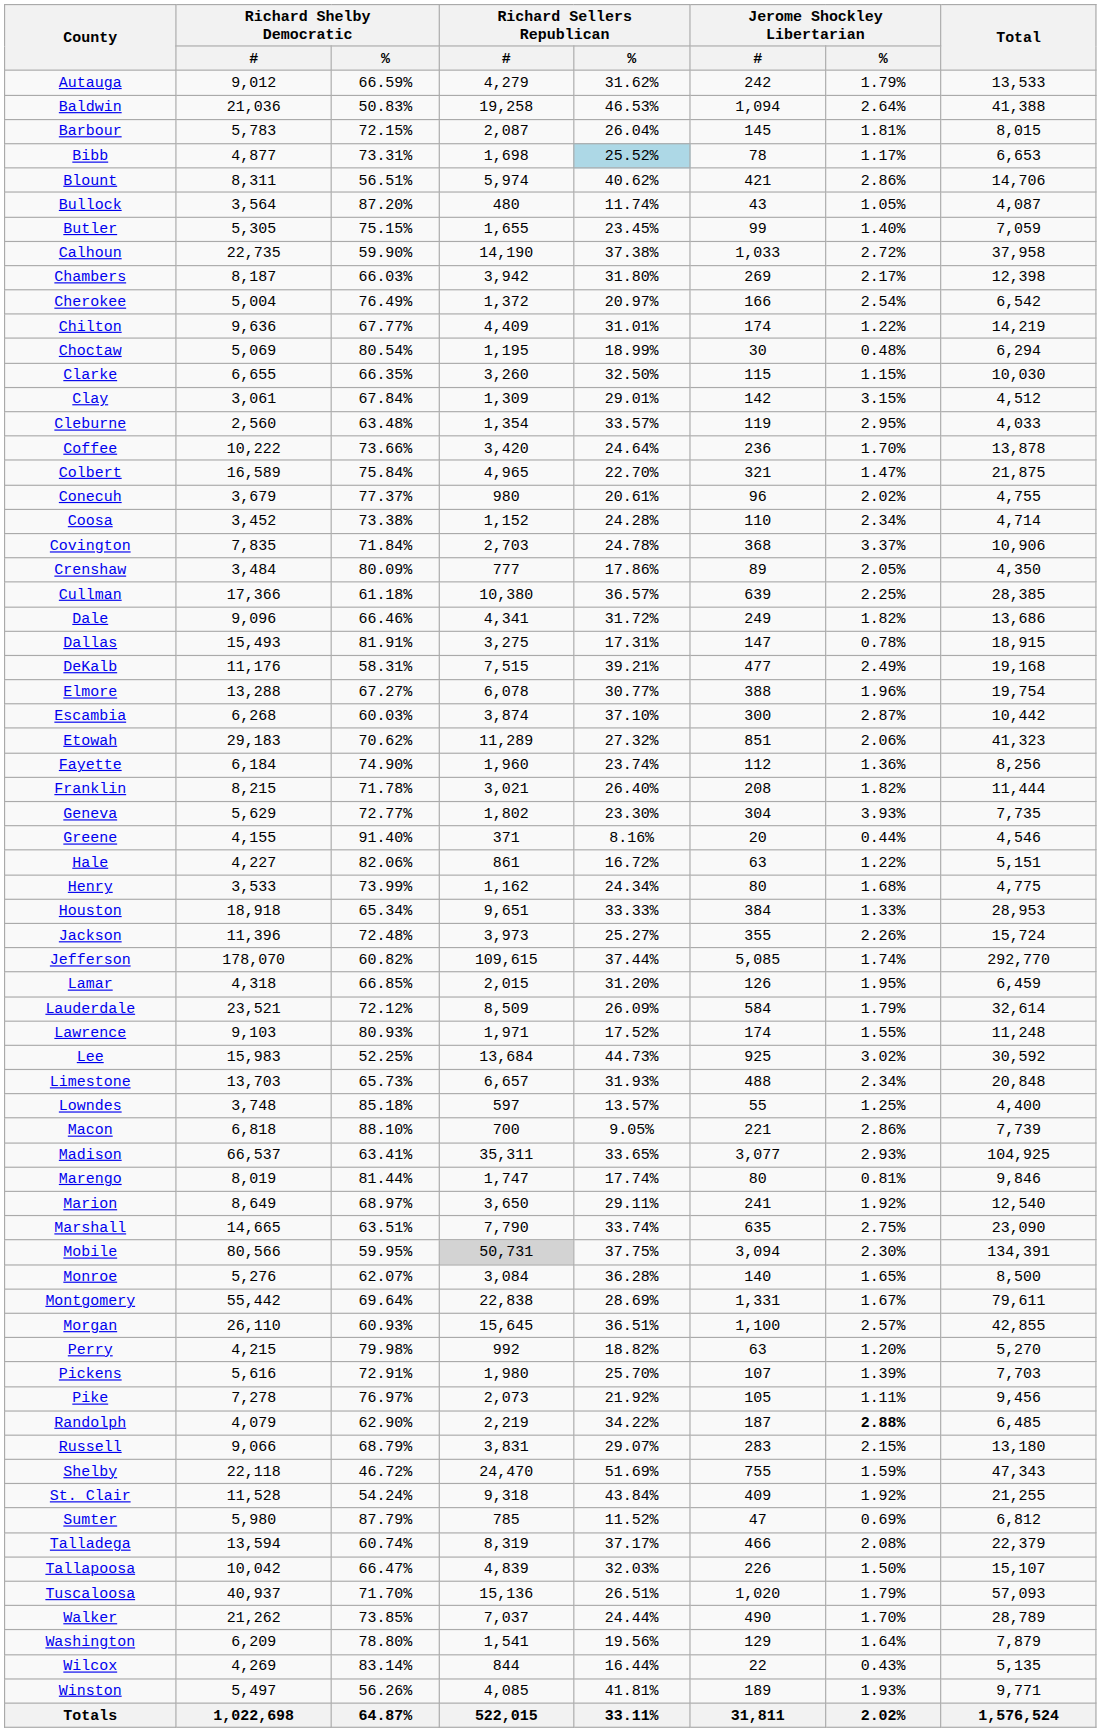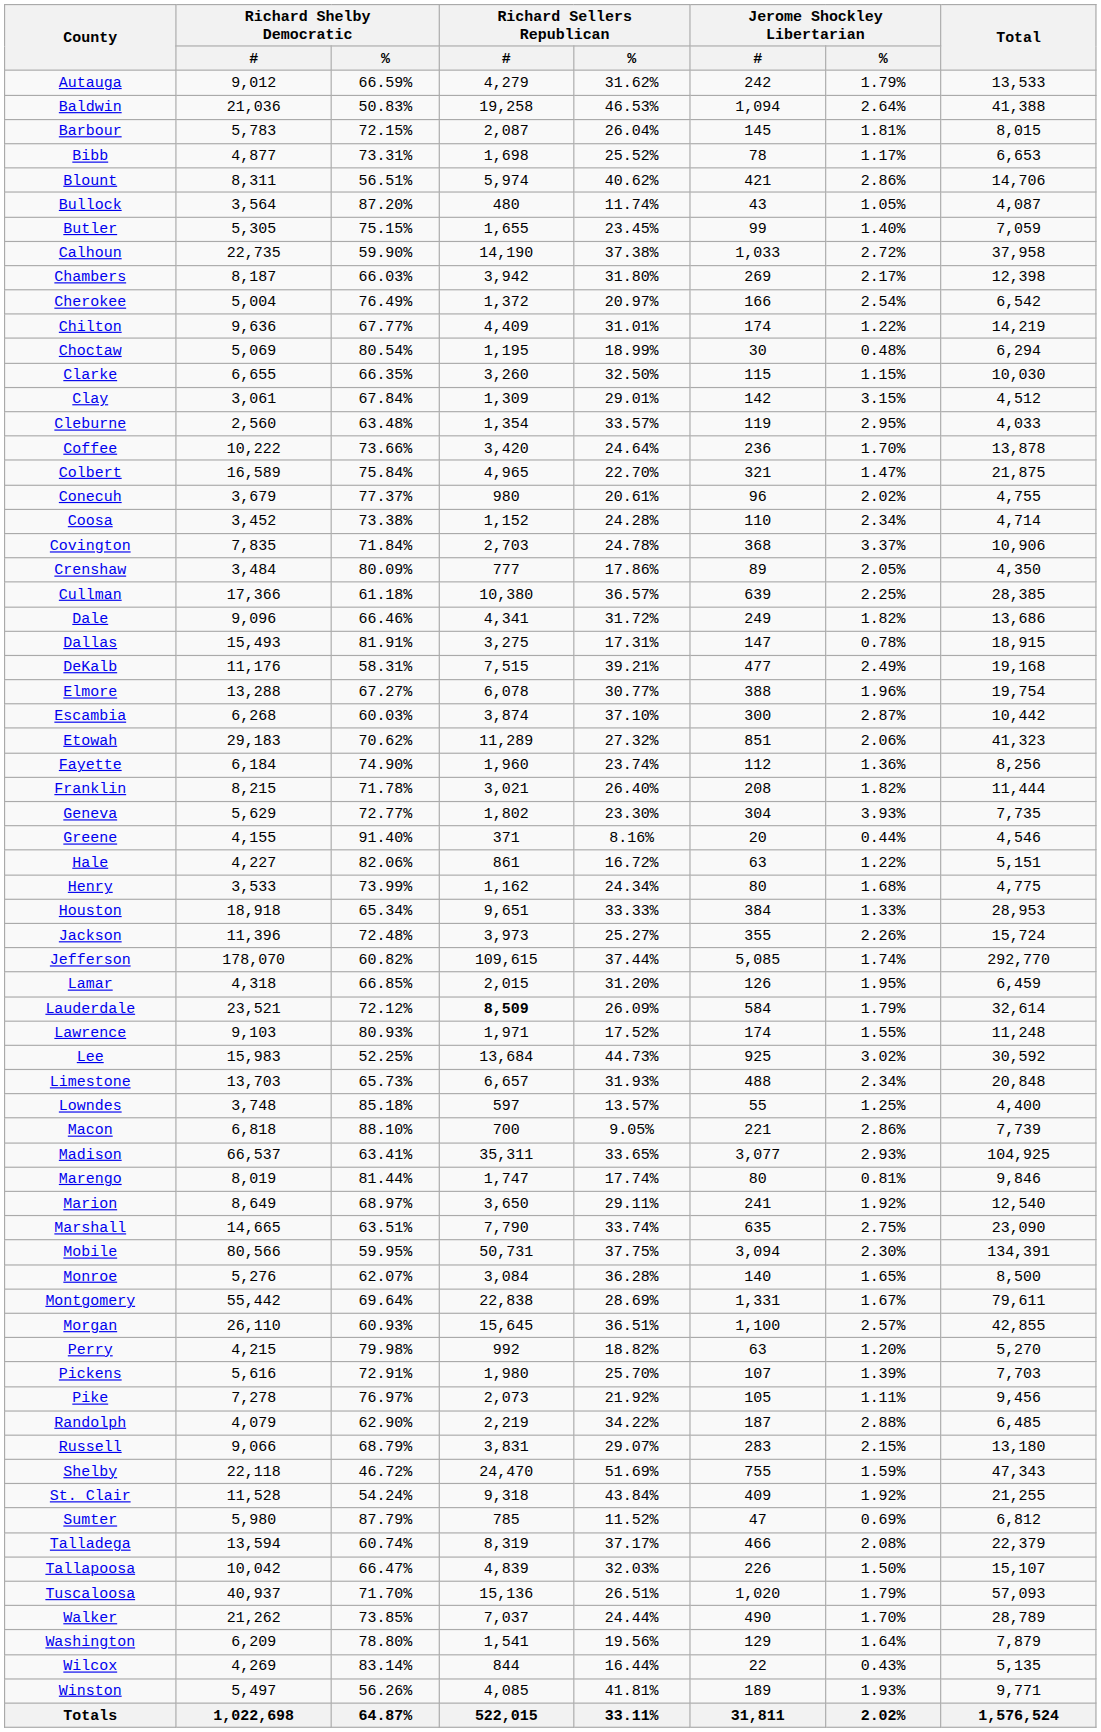Bibb | Richard Sellers Republican / %: lightblue background -> no background
Lauderdale | Richard Sellers Republican / #: normal -> bold
Mobile | Richard Sellers Republican / #: lightgrey background -> no background
Randolph | Jerome Shockley Libertarian / %: bold -> normal
